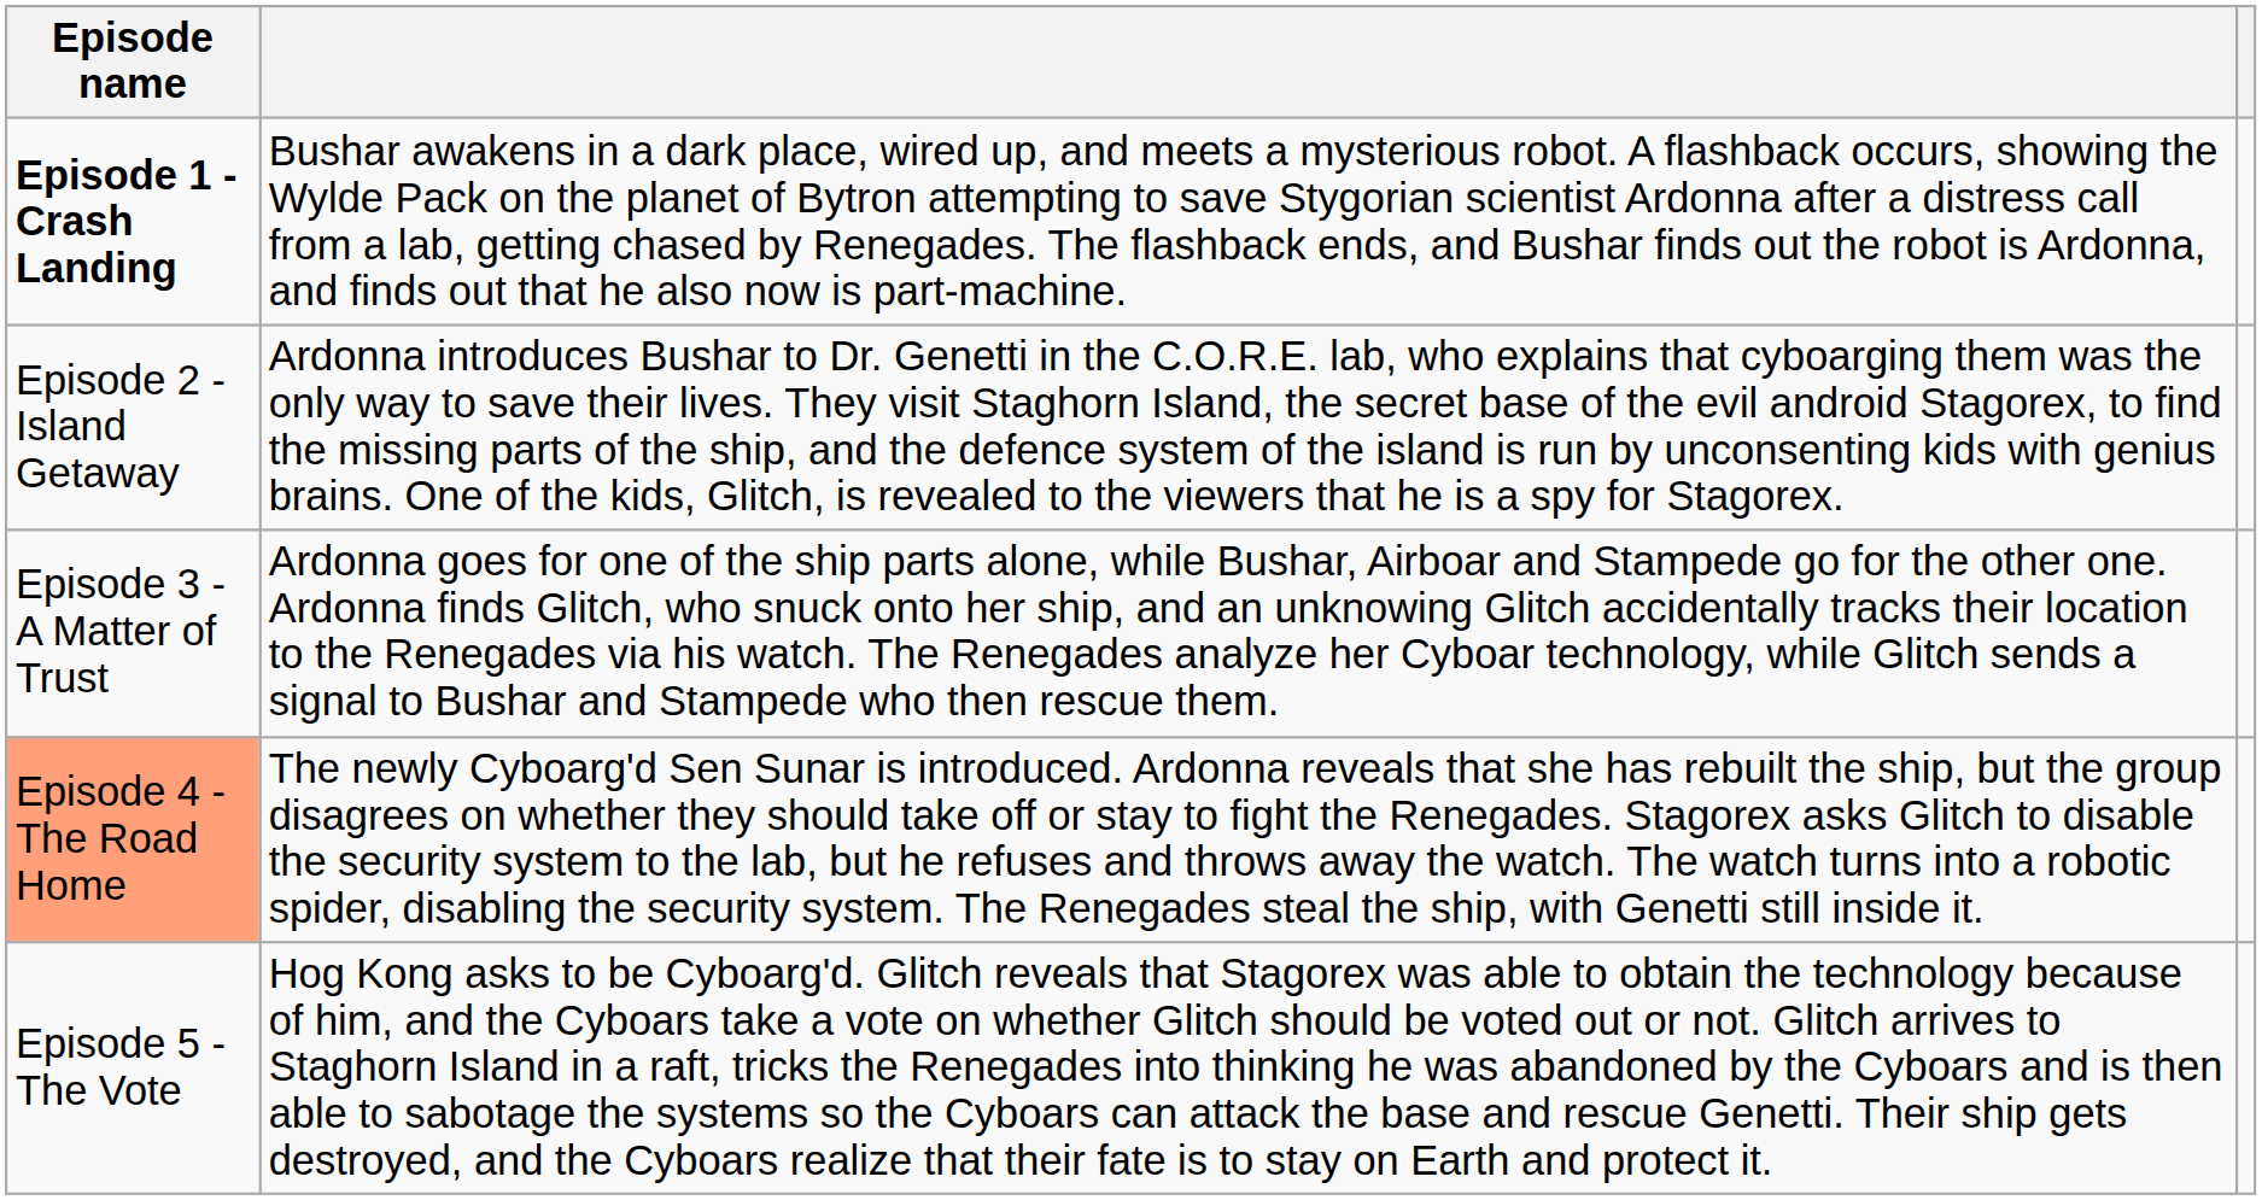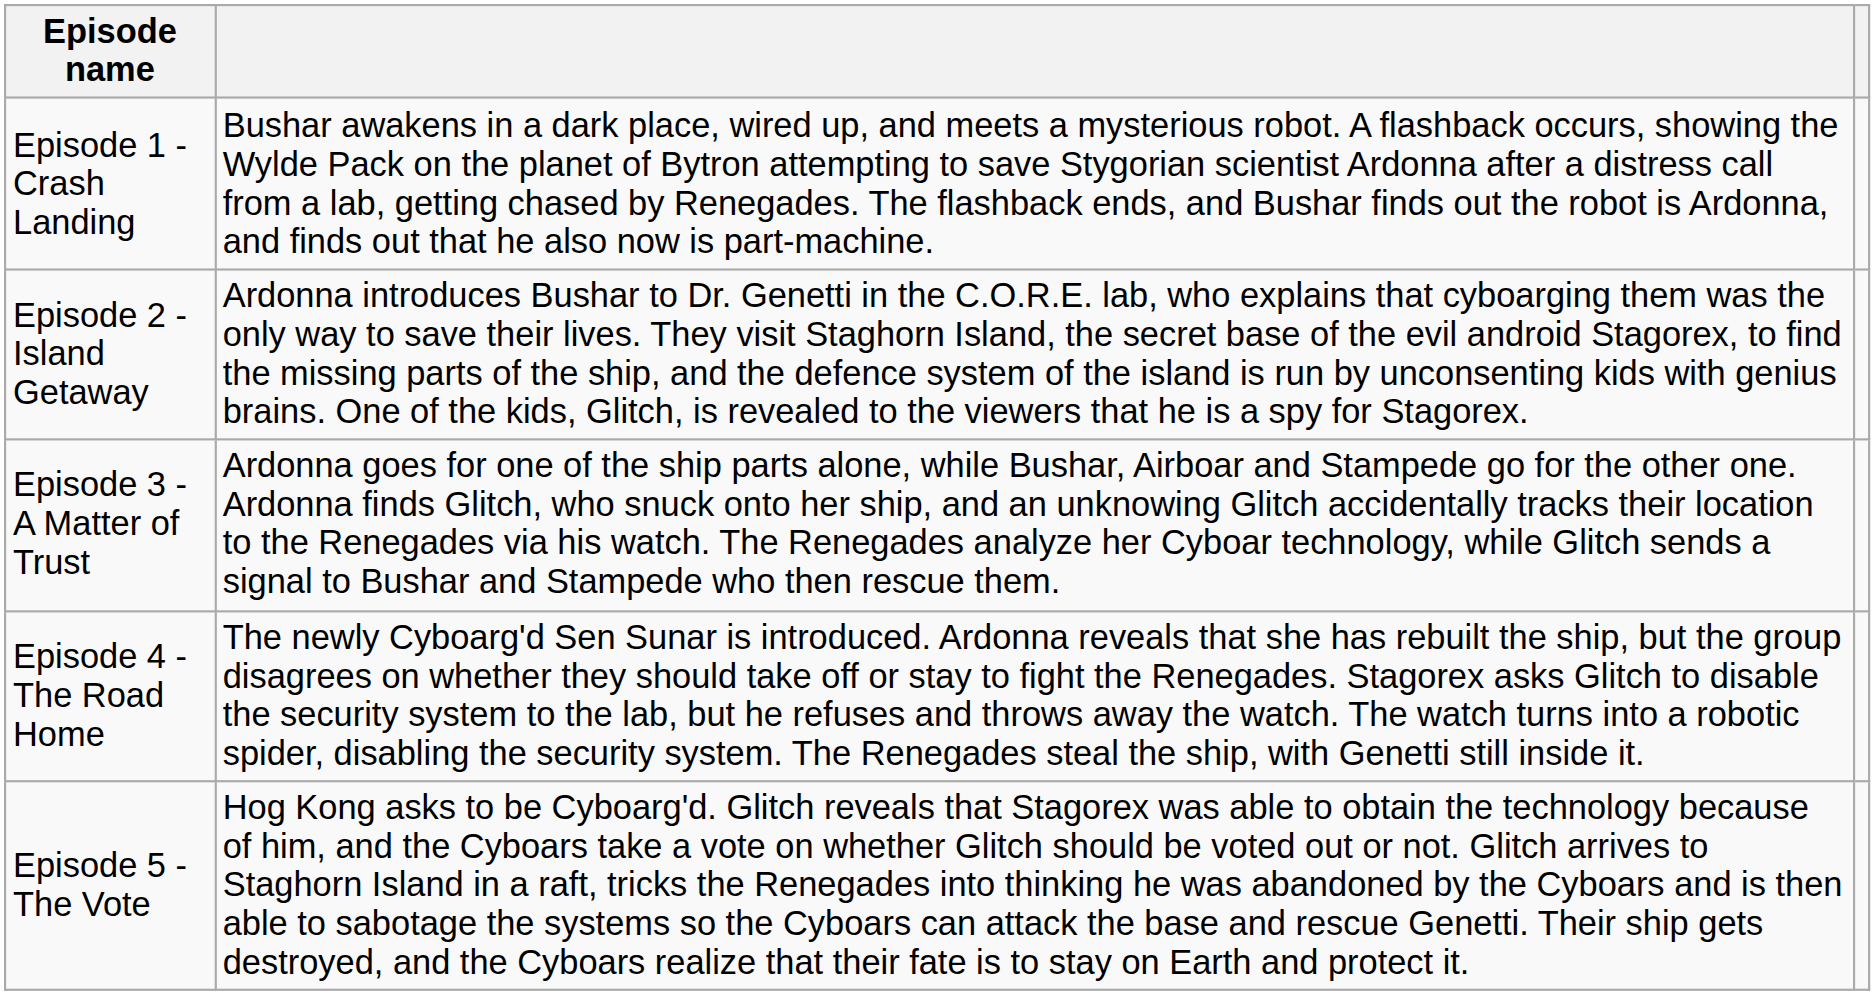Episode 1 - Crash Landing | Episode name: bold -> normal
Episode 4 - The Road Home | Episode name: lightsalmon background -> no background
